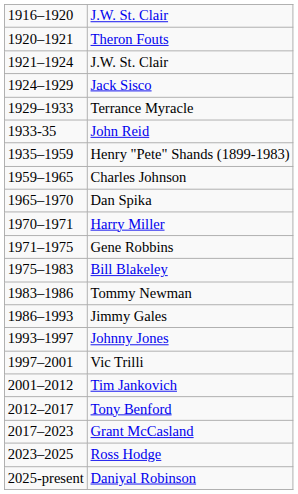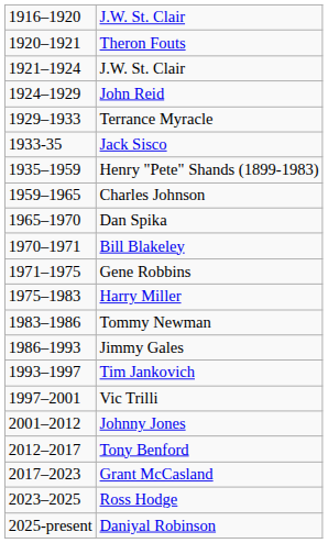row 4 | column 2: Jack Sisco -> John Reid
row 6 | column 2: John Reid -> Jack Sisco
row 10 | column 2: Harry Miller -> Bill Blakeley
row 12 | column 2: Bill Blakeley -> Harry Miller
row 15 | column 2: Johnny Jones -> Tim Jankovich
row 17 | column 2: Tim Jankovich -> Johnny Jones
